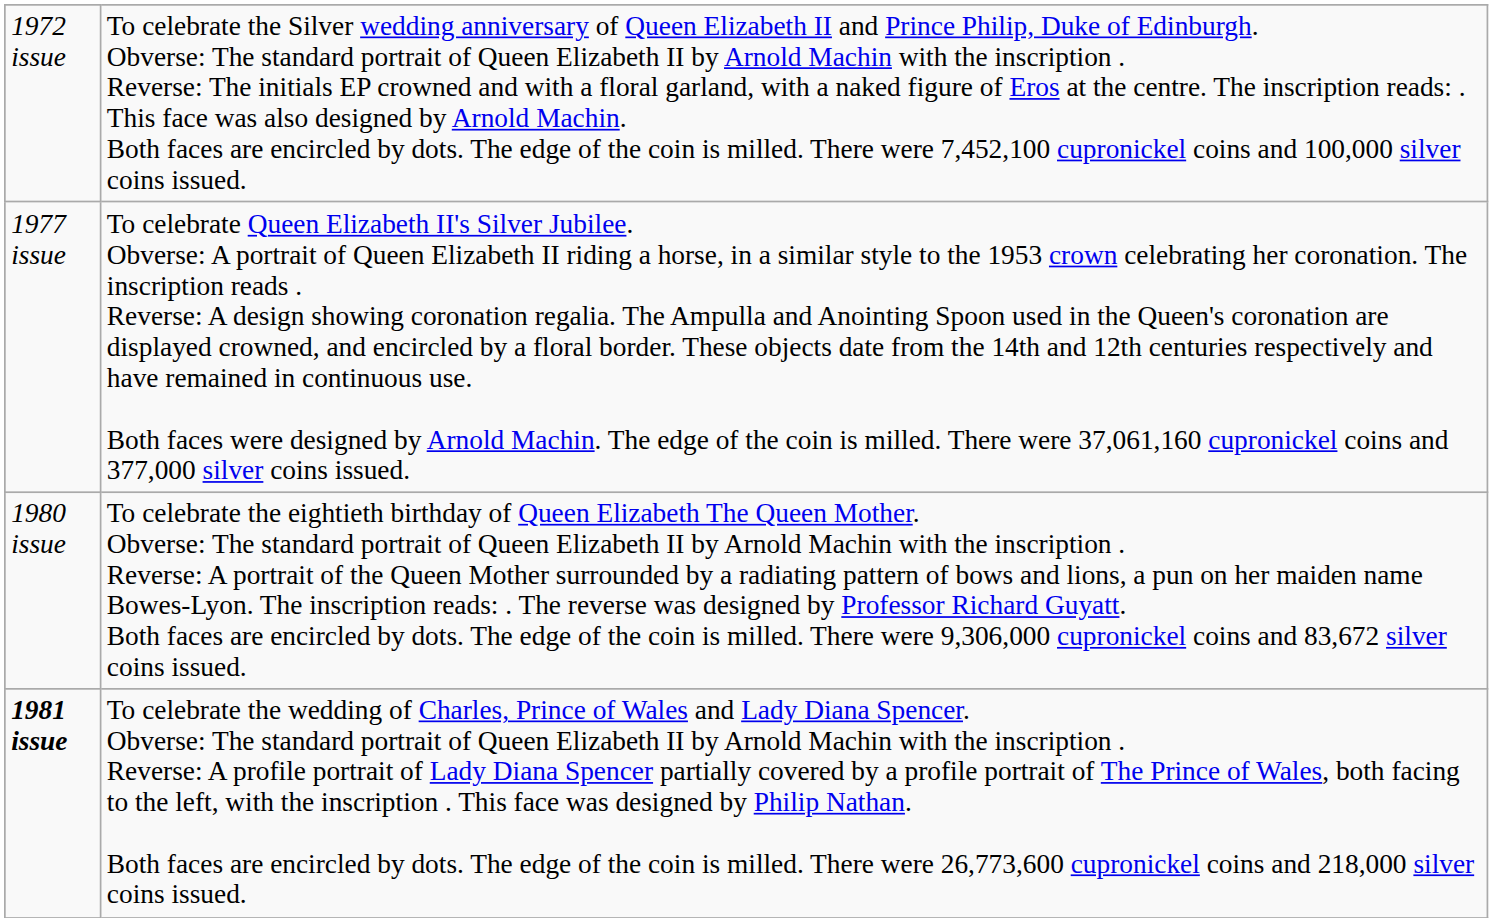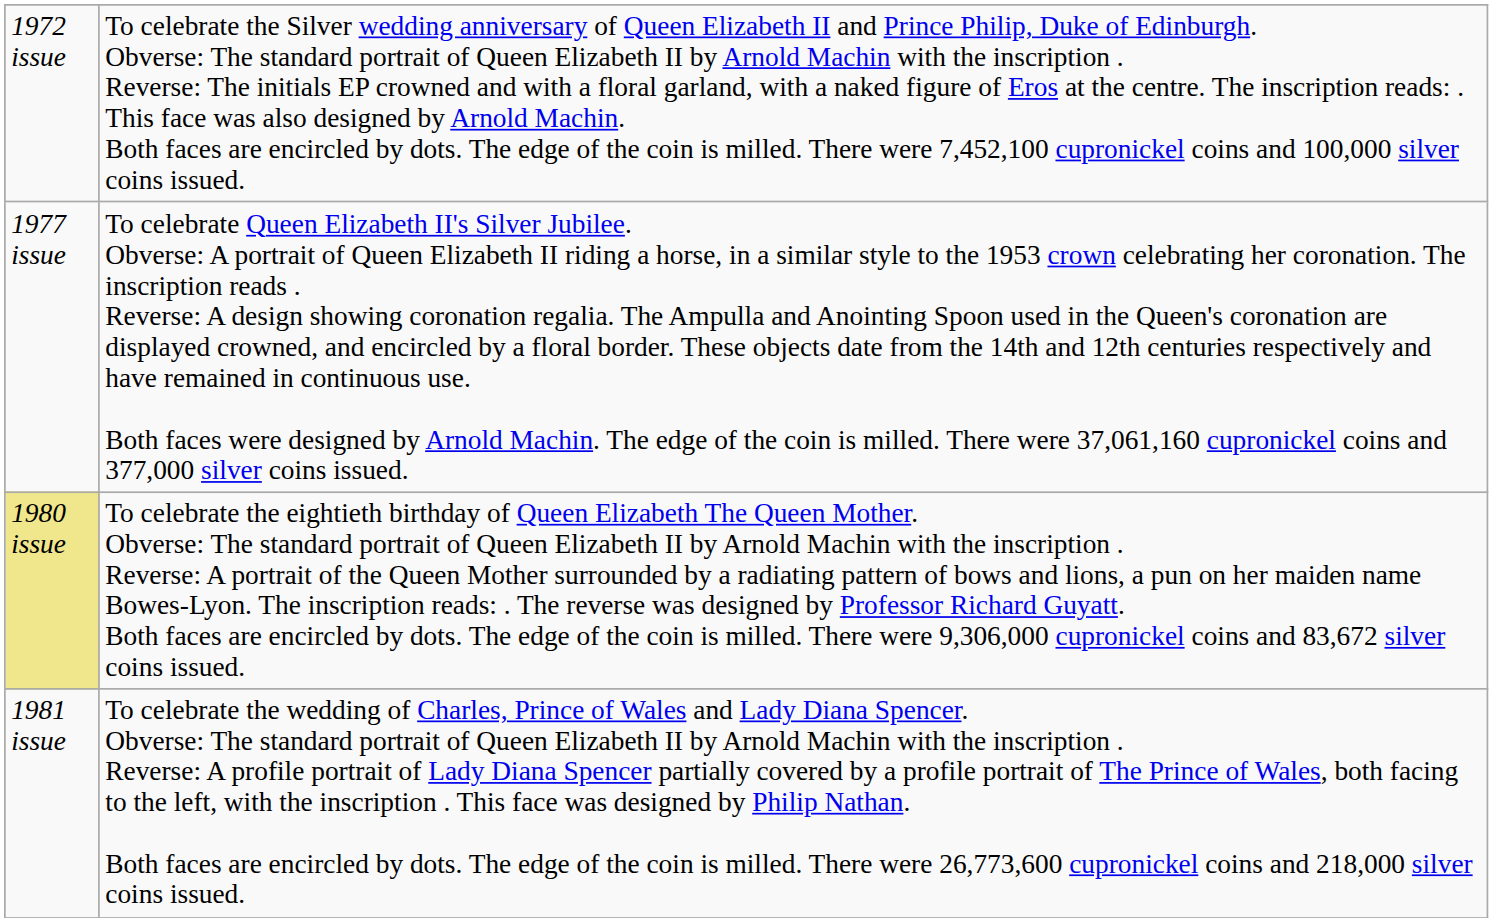1980 issue | column 1: no background -> khaki background
1981 issue | column 1: bold -> normal
